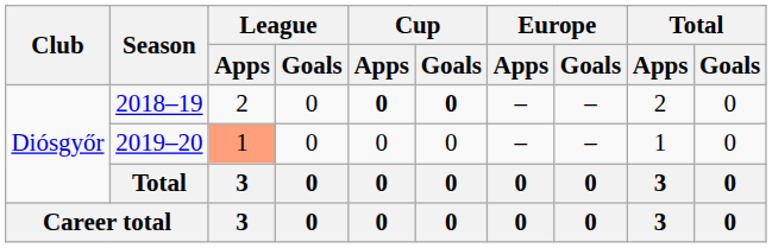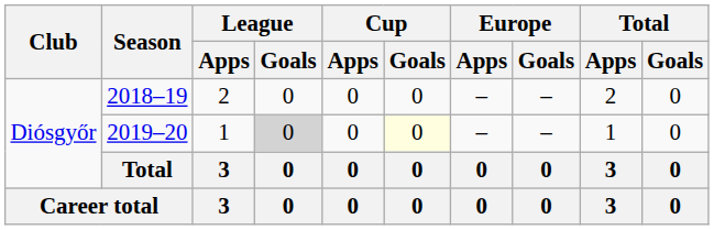2018–19 | Cup / Apps: bold -> normal
2018–19 | Cup / Goals: bold -> normal
2019–20 | League / Apps: lightsalmon background -> no background
2019–20 | League / Goals: no background -> lightgrey background
2019–20 | Cup / Goals: no background -> lightyellow background
